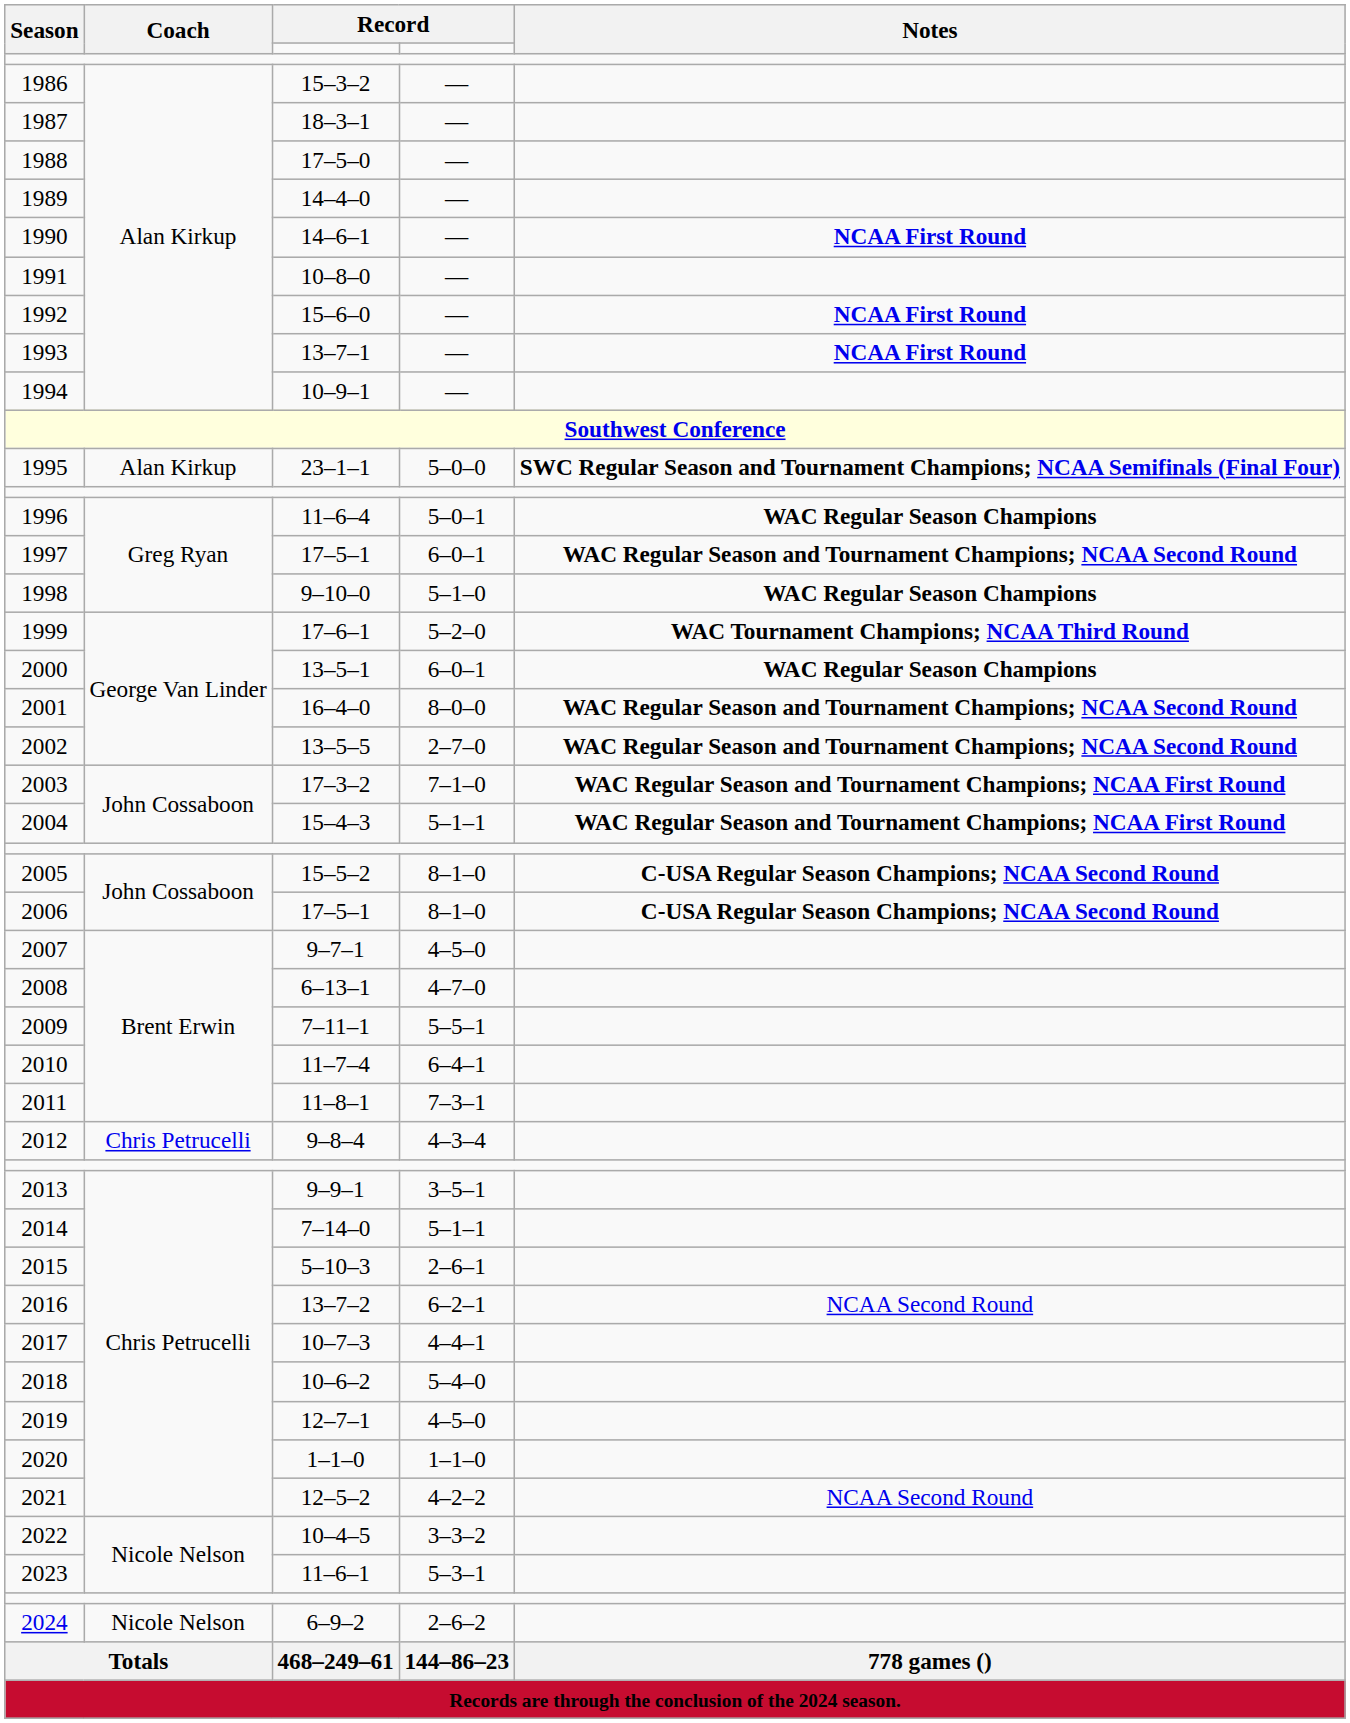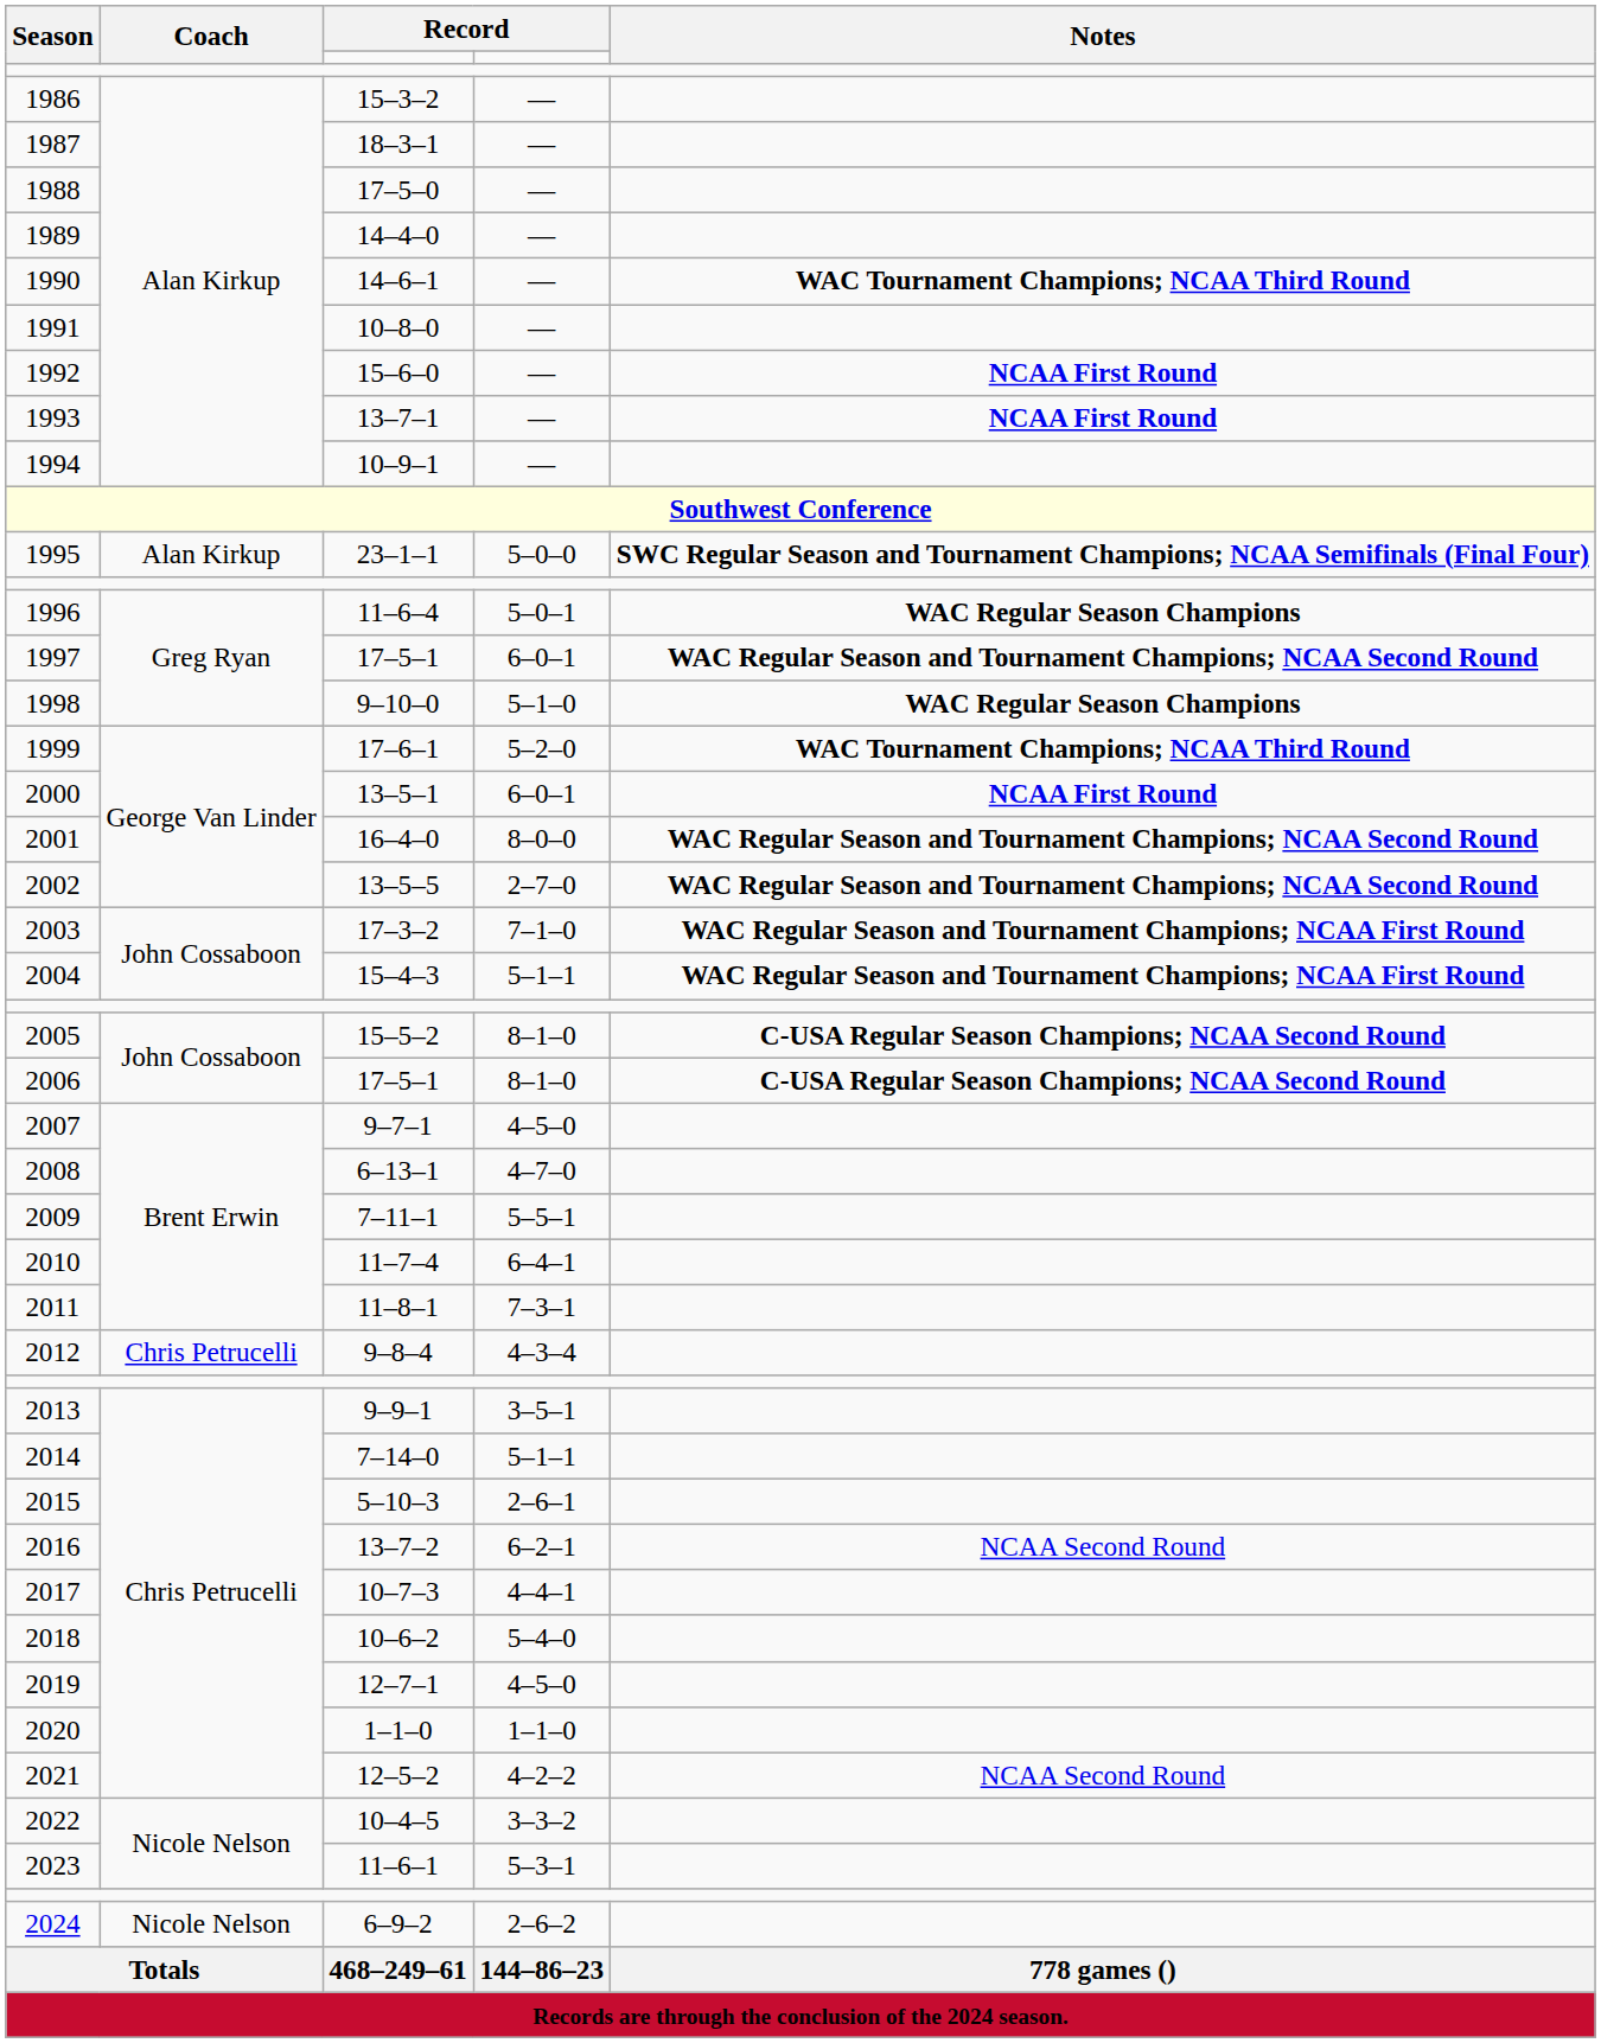1990 | Notes: NCAA First Round -> WAC Tournament Champions; NCAA Third Round
2000 | Notes: WAC Regular Season Champions -> NCAA First Round
